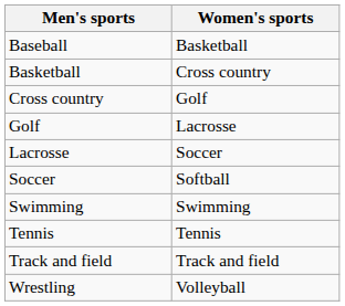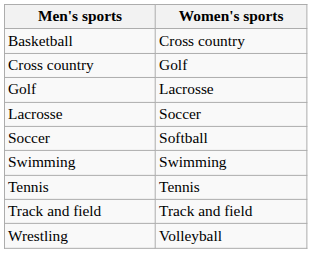- row: Baseball | Basketball
